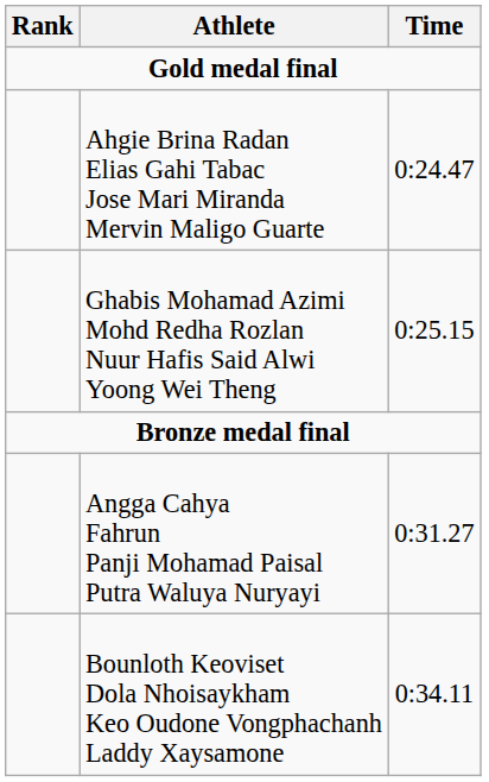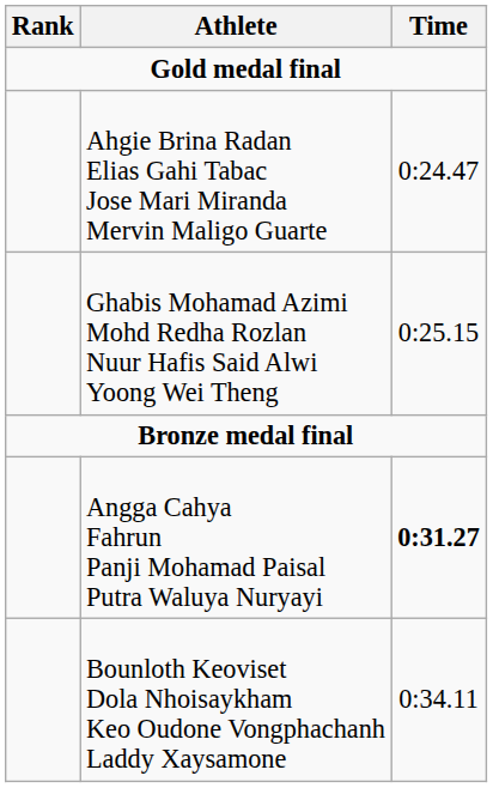Angga Cahya Fahrun Panji Mohamad Paisal Putra Waluya Nuryayi | Time: normal -> bold
